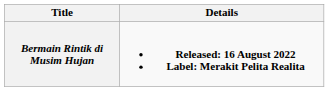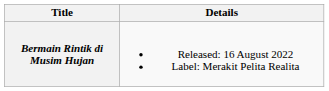Bermain Rintik di Musim Hujan | Details: bold -> normal
